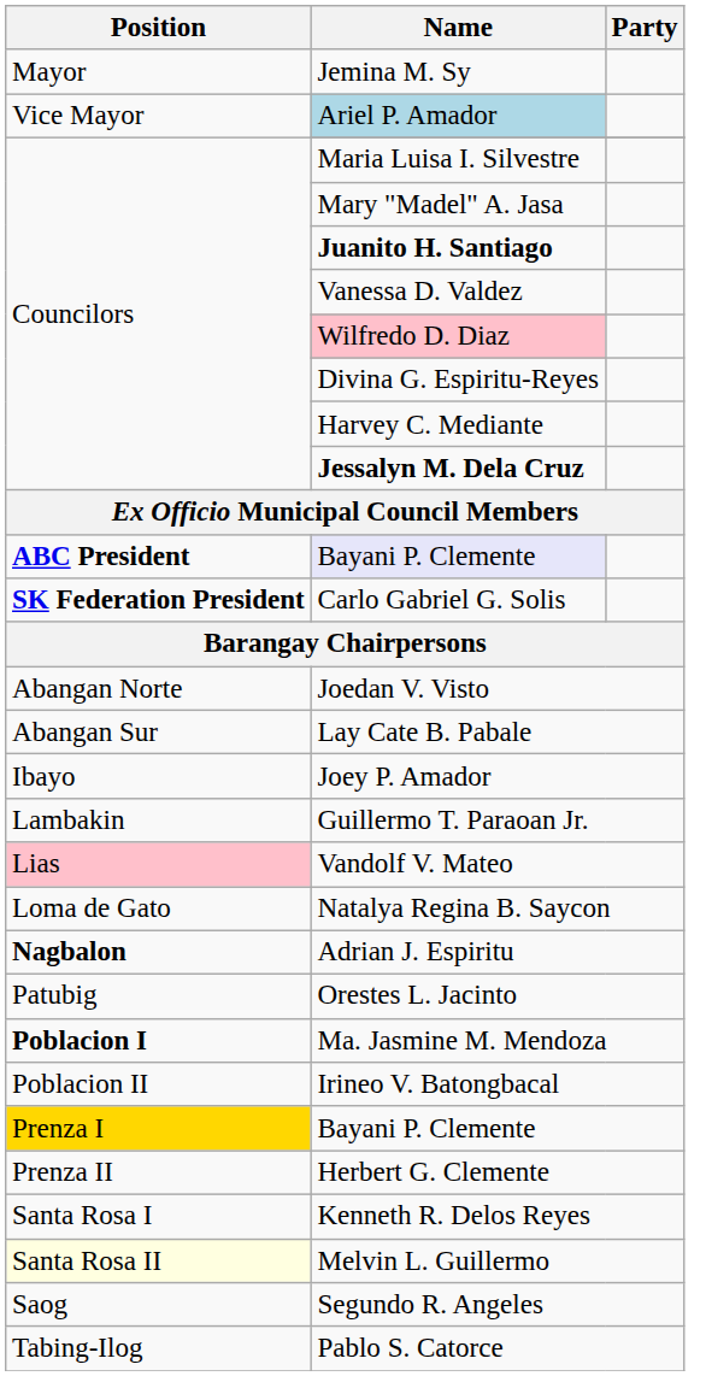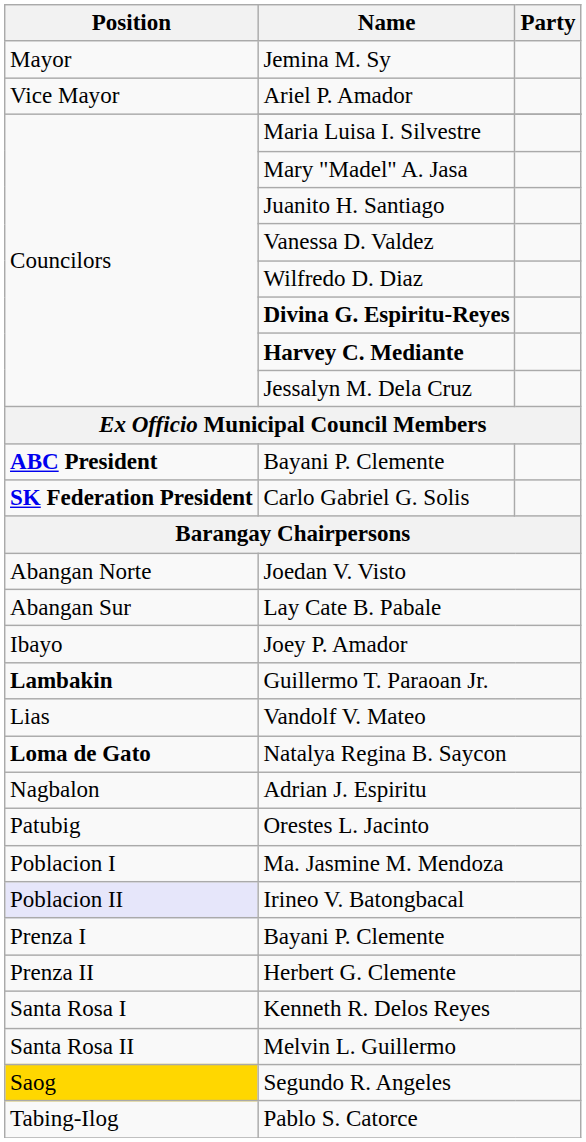Ariel P. Amador | Name: lightblue background -> no background
Juanito H. Santiago | Name: bold -> normal
Wilfredo D. Diaz | Name: pink background -> no background
Divina G. Espiritu-Reyes | Name: normal -> bold
Harvey C. Mediante | Name: normal -> bold
Jessalyn M. Dela Cruz | Name: bold -> normal
ABC President / Bayani P. Clemente | Name: lavender background -> no background
Guillermo T. Paraoan Jr. | Position: normal -> bold
Vandolf V. Mateo | Position: pink background -> no background
Natalya Regina B. Saycon | Position: normal -> bold
Adrian J. Espiritu | Position: bold -> normal
Ma. Jasmine M. Mendoza | Position: bold -> normal
Irineo V. Batongbacal | Position: no background -> lavender background
Prenza I / Bayani P. Clemente | Position: gold background -> no background
Melvin L. Guillermo | Position: lightyellow background -> no background
Segundo R. Angeles | Position: no background -> gold background
